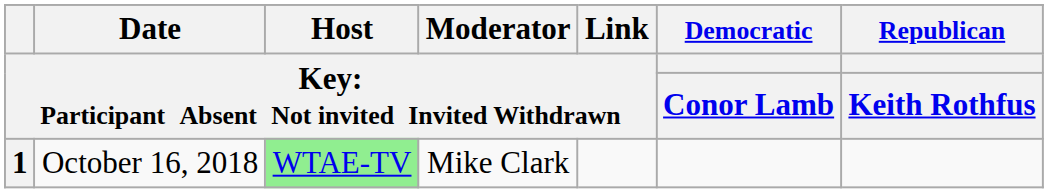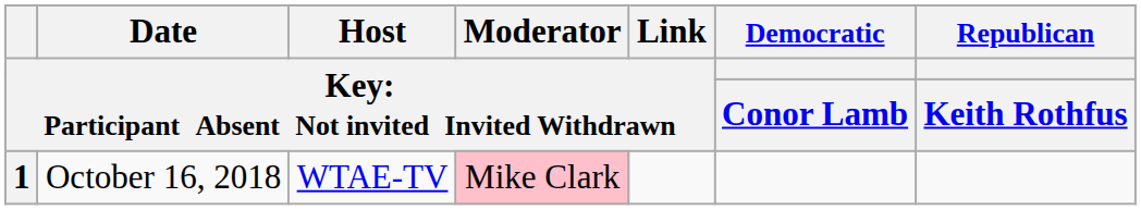1 | column 3: lightgreen background -> no background
1 | column 4: no background -> pink background
